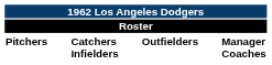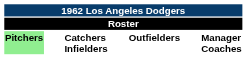Pitchers | column 1: no background -> lightgreen background
